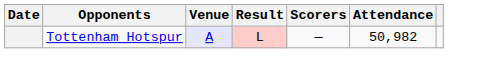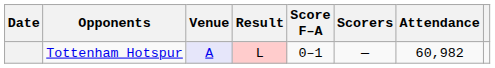+ column: Score F–A | 0–1
Tottenham Hotspur | Attendance: 50,982 -> 60,982
